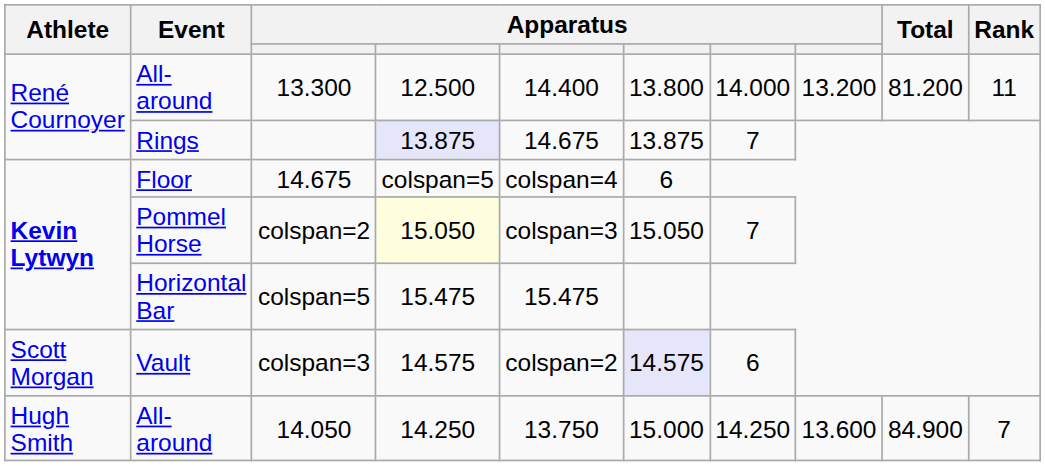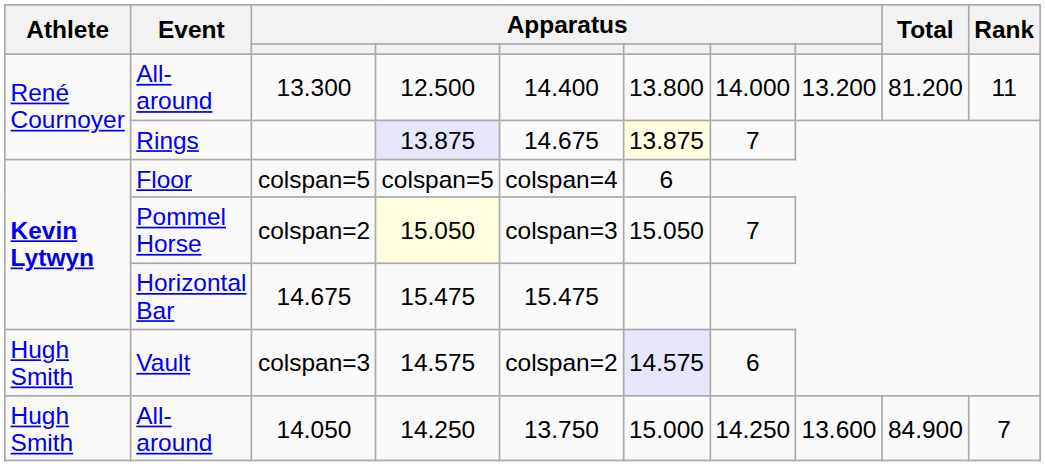row 4 | column 6: no background -> lightyellow background
row 5 | column 3: 14.675 -> colspan=5
row 7 | column 3: colspan=5 -> 14.675
row 8 | Athlete: Scott Morgan -> Hugh Smith
